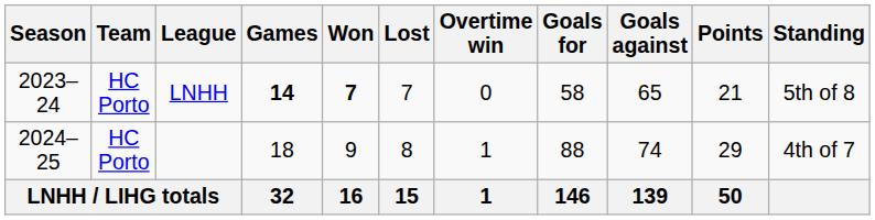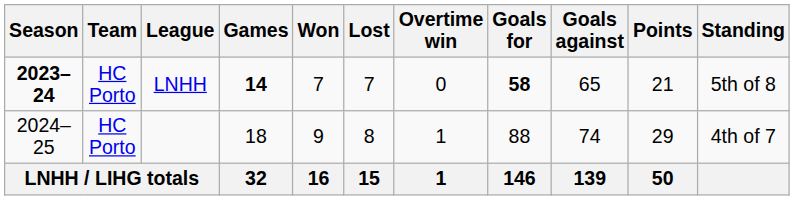LNHH | Season: normal -> bold
LNHH | Won: bold -> normal
LNHH | Goals for: normal -> bold
